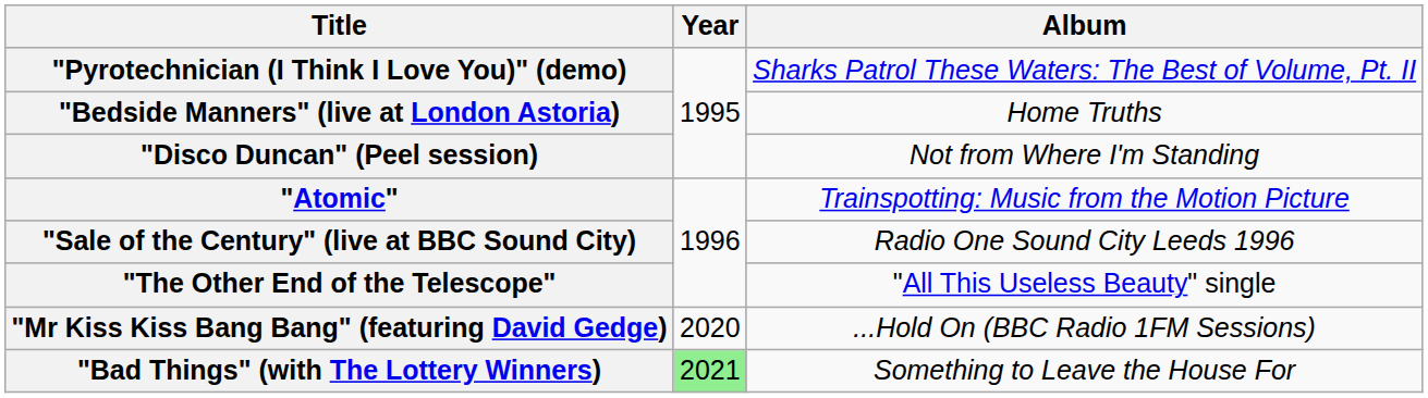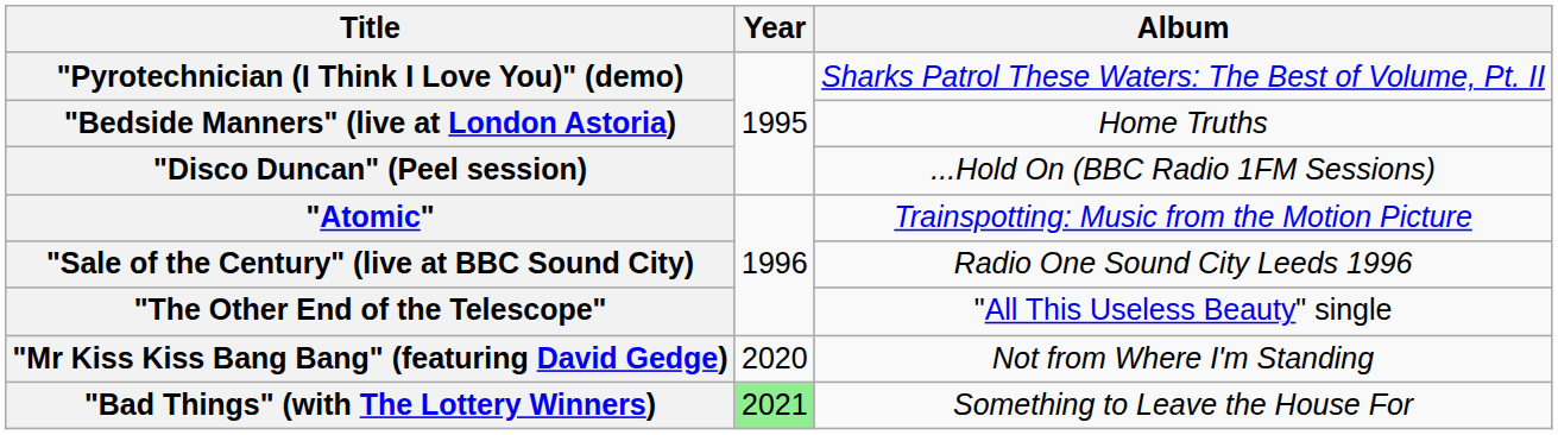"Disco Duncan" (Peel session) | Album: Not from Where I'm Standing -> ...Hold On (BBC Radio 1FM Sessions)
"Mr Kiss Kiss Bang Bang" (featuring David Gedge) | Album: ...Hold On (BBC Radio 1FM Sessions) -> Not from Where I'm Standing
